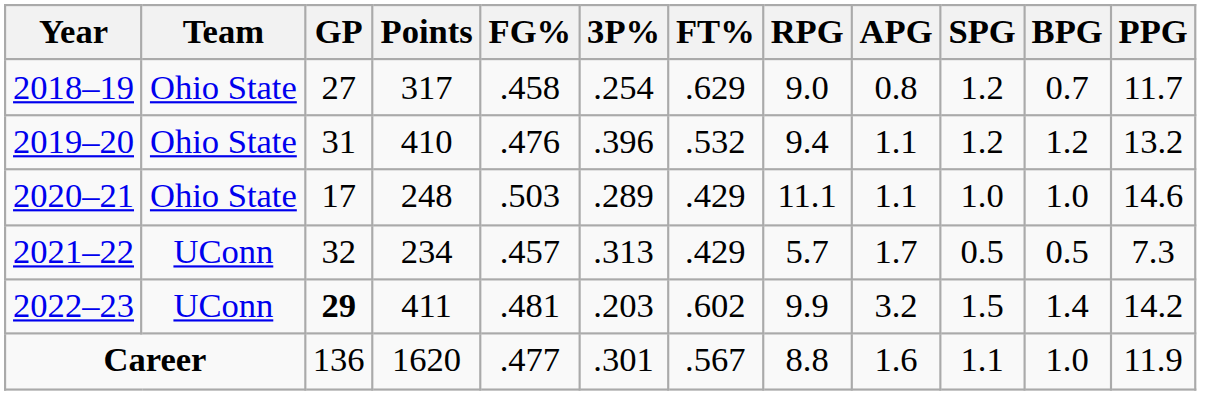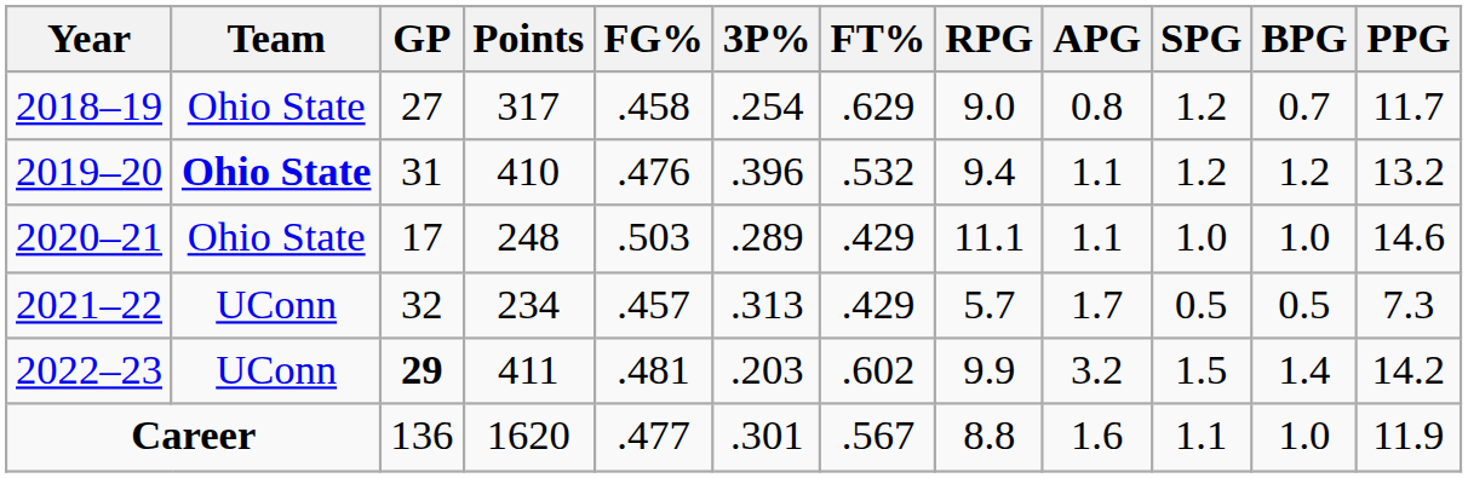2019–20 | Team: normal -> bold
